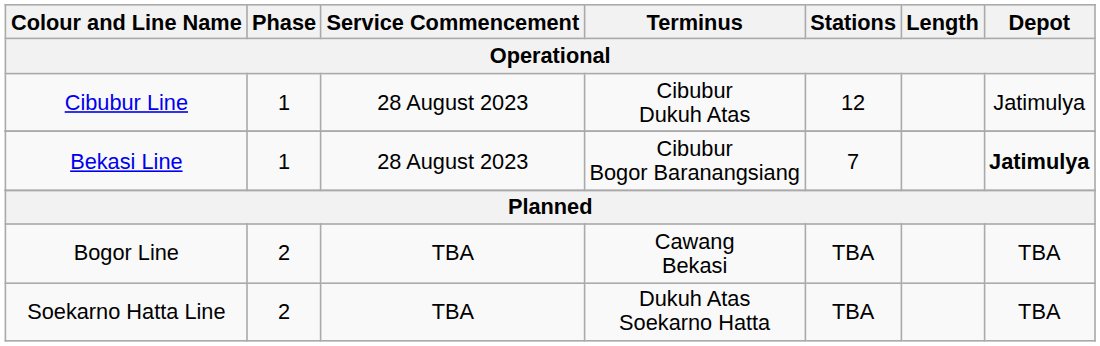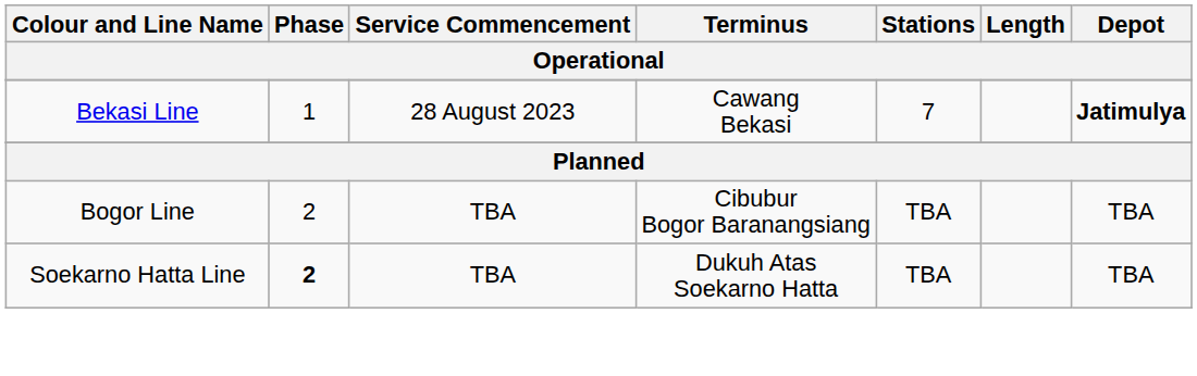- row: Cibubur Line | 1 | 28 August 2023 | Cibubur Dukuh Atas | 12 | Jatimulya
Bekasi Line | Terminus: Cibubur Bogor Baranangsiang -> Cawang Bekasi
Bogor Line | Terminus: Cawang Bekasi -> Cibubur Bogor Baranangsiang
Soekarno Hatta Line | Phase: normal -> bold
